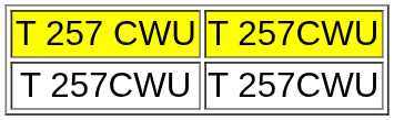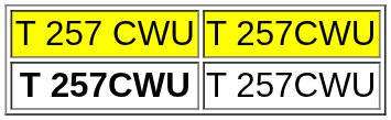row 2 | column 1: normal -> bold
